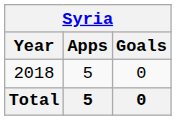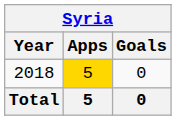2018 | Apps: no background -> gold background
